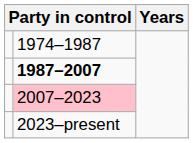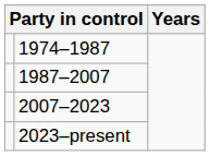1987–2007 | column 2: bold -> normal
2007–2023 | column 2: pink background -> no background
